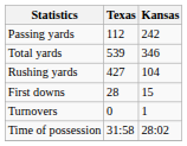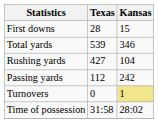rows swapped: First downs <-> Passing yards
Turnovers | Kansas: no background -> khaki background
